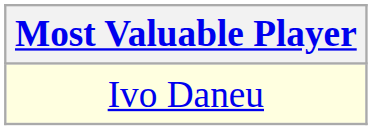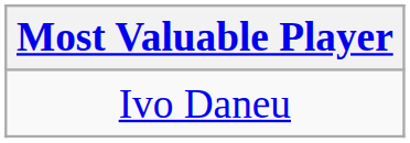row 2 | column 1: lightyellow background -> no background
